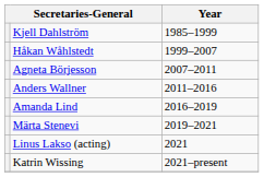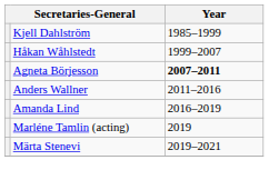Agneta Börjesson | Year: normal -> bold
+ row: Marléne Tamlin (acting) | 2019
- row: Linus Lakso (acting) | 2021
- row: Katrin Wissing | 2021–present
